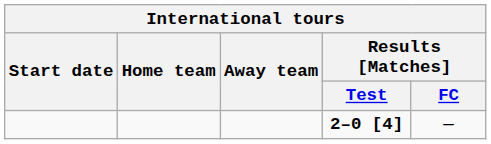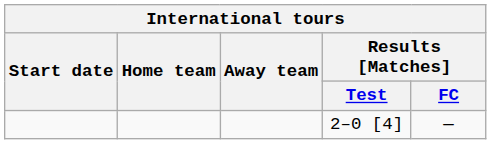row 4 | Results [Matches] / Test: bold -> normal
